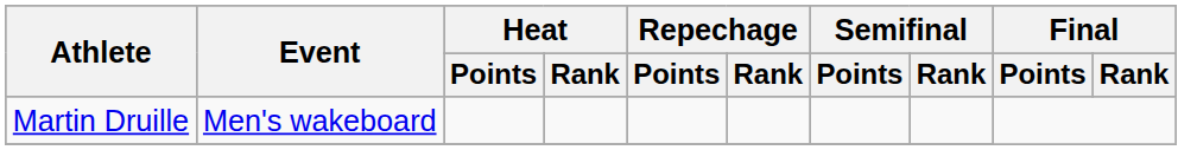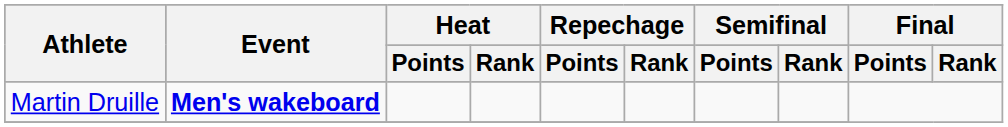Martin Druille | Event: normal -> bold
